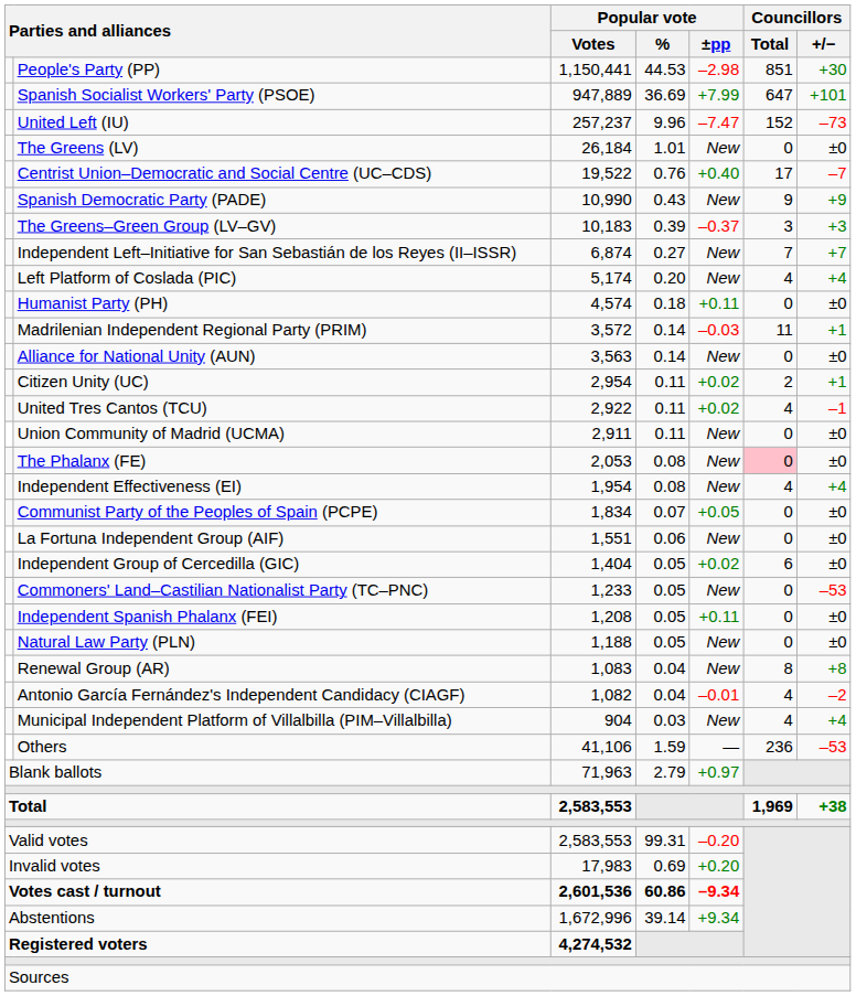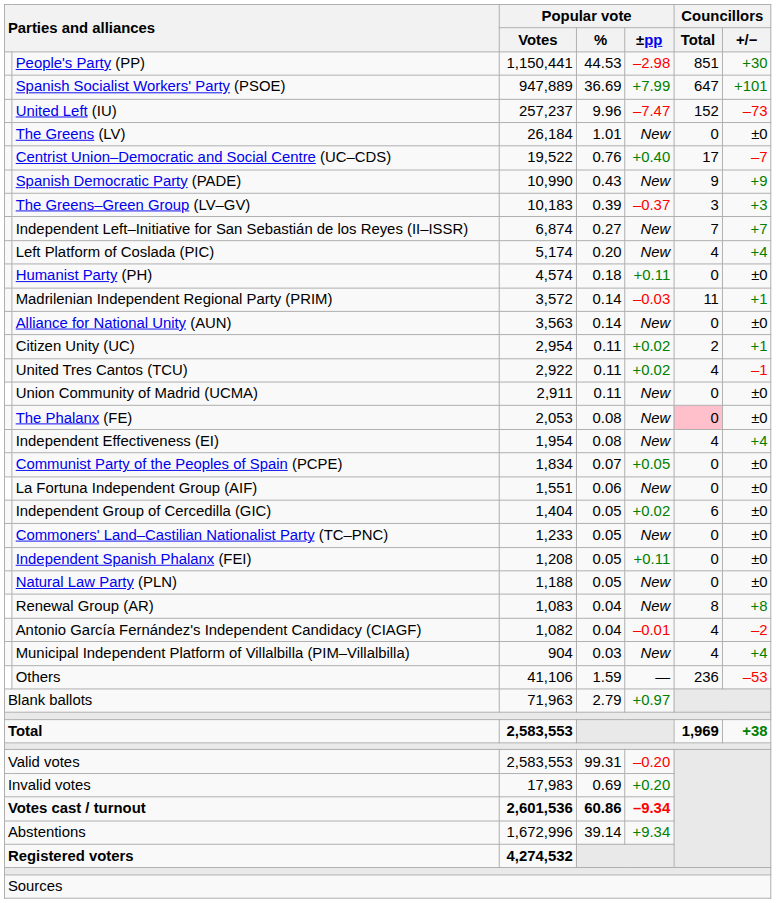Commoners' Land–Castilian Nationalist Party (TC–PNC) | Councillors / +/−: –53 -> ±0
